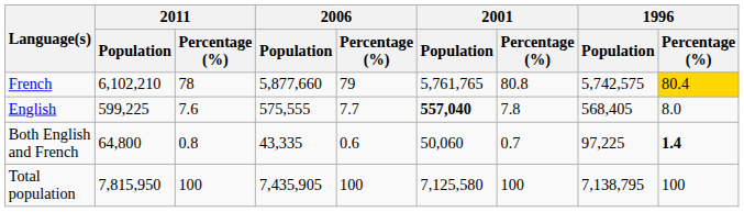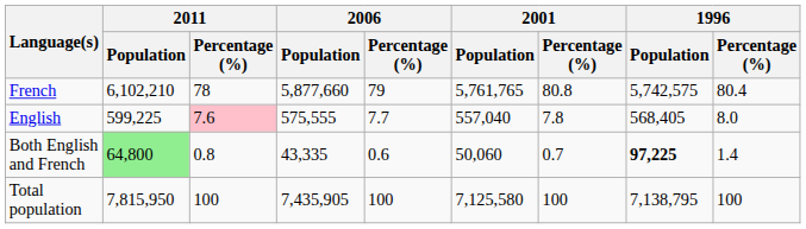French | 1996 / Percentage (%): gold background -> no background
English | 2011 / Percentage (%): no background -> pink background
English | 2001 / Population: bold -> normal
Both English and French | 2011 / Population: no background -> lightgreen background
Both English and French | 1996 / Population: normal -> bold
Both English and French | 1996 / Percentage (%): bold -> normal
